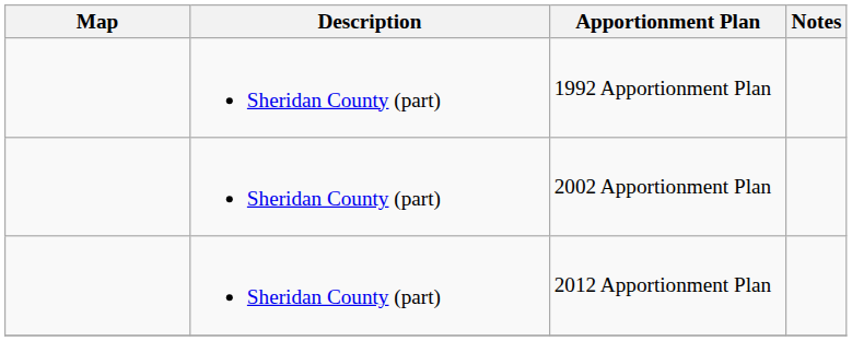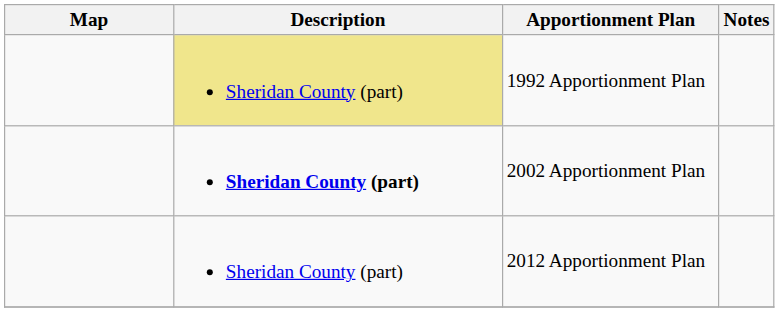1992 Apportionment Plan | Description: no background -> khaki background
2002 Apportionment Plan | Description: normal -> bold
